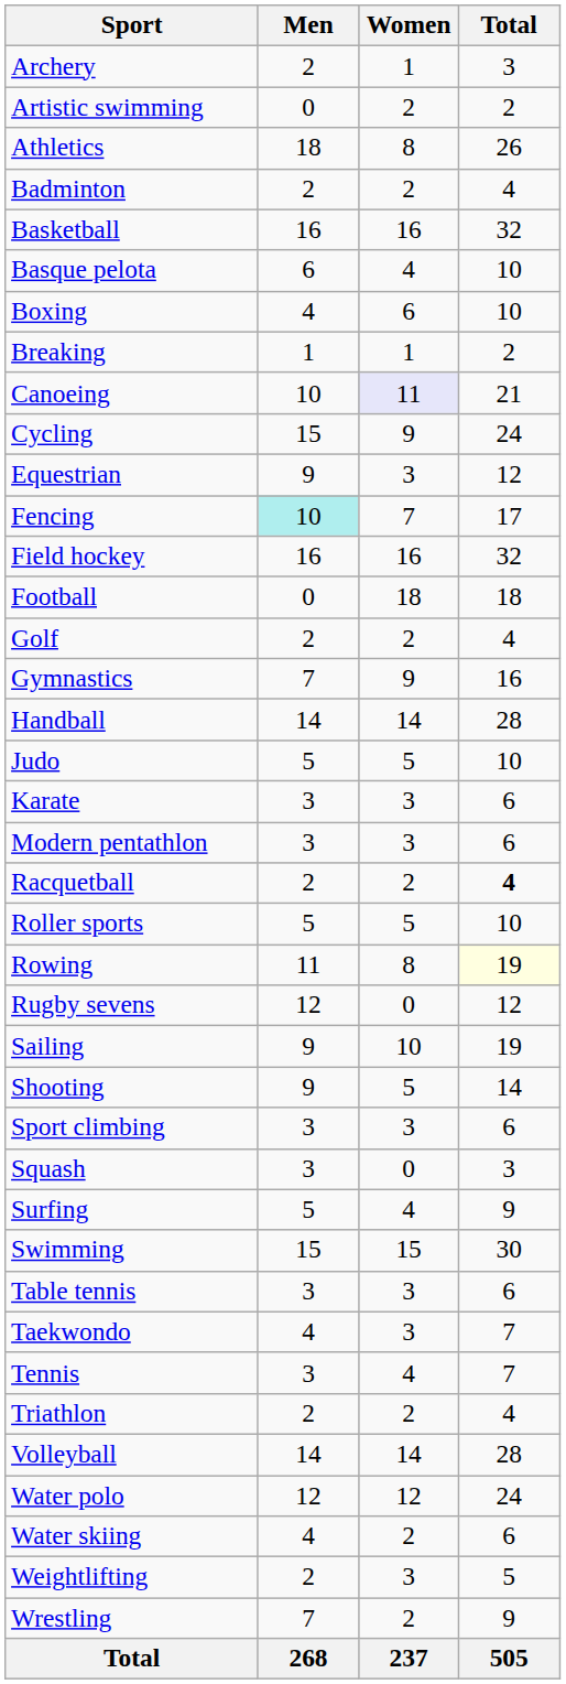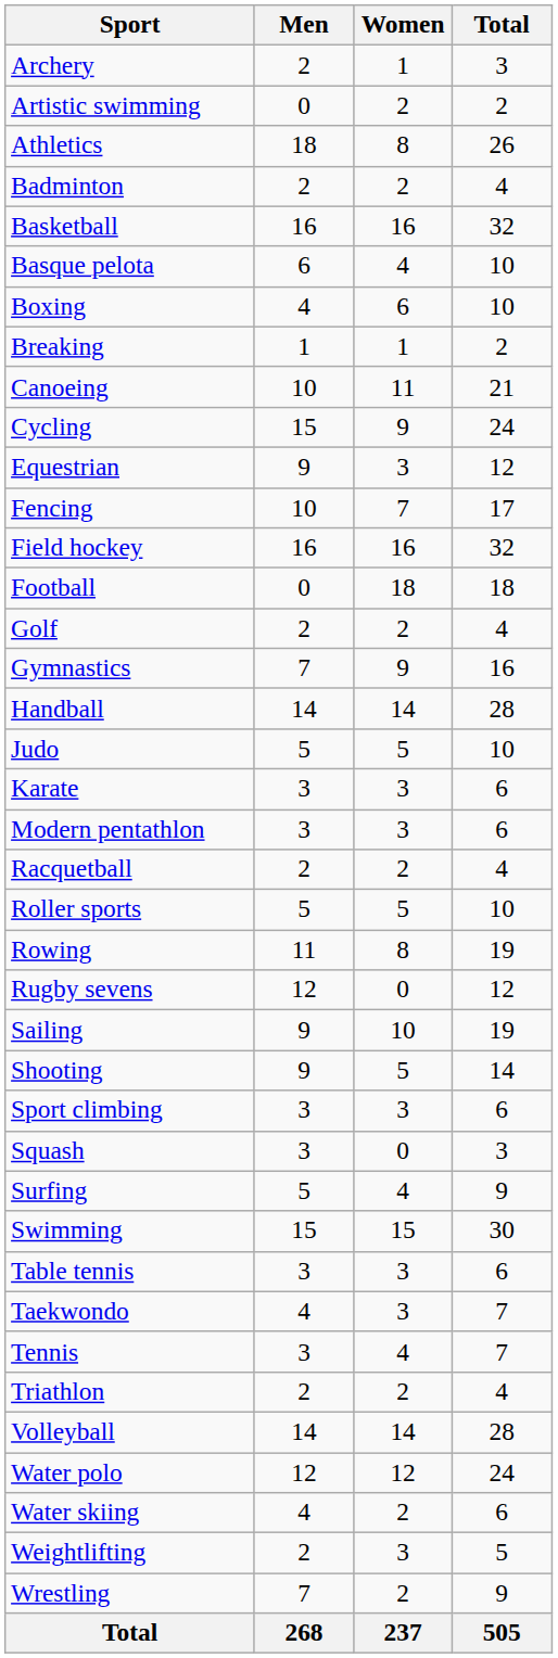Canoeing | Women: lavender background -> no background
Fencing | Men: paleturquoise background -> no background
Racquetball | Total: bold -> normal
Rowing | Total: lightyellow background -> no background
